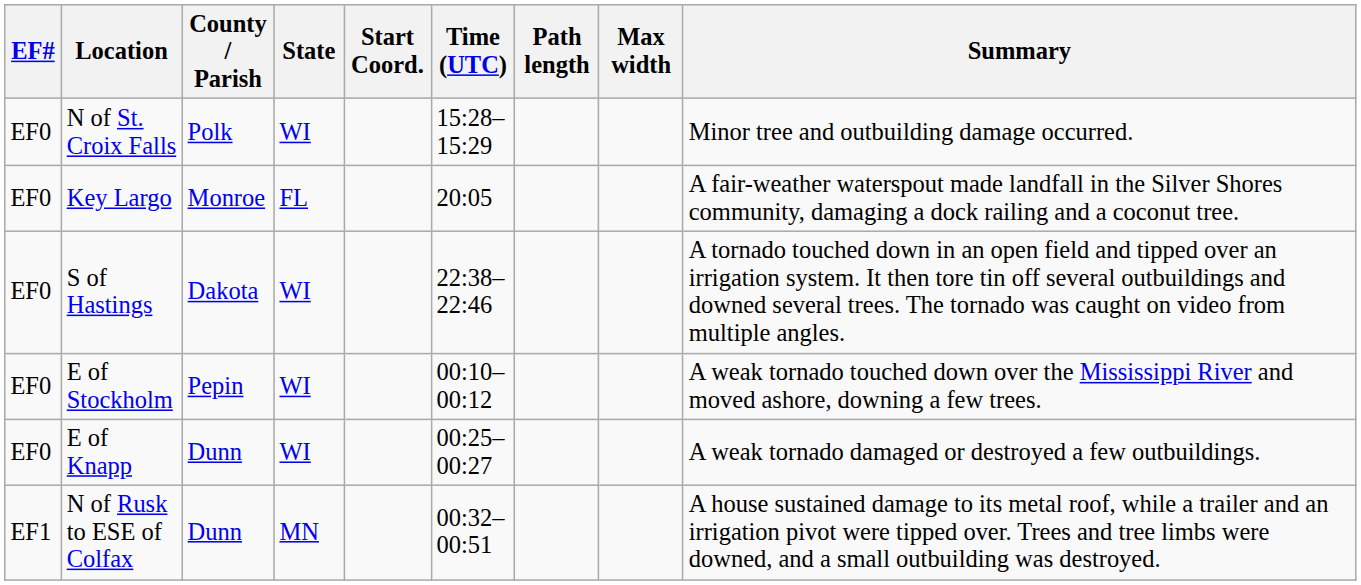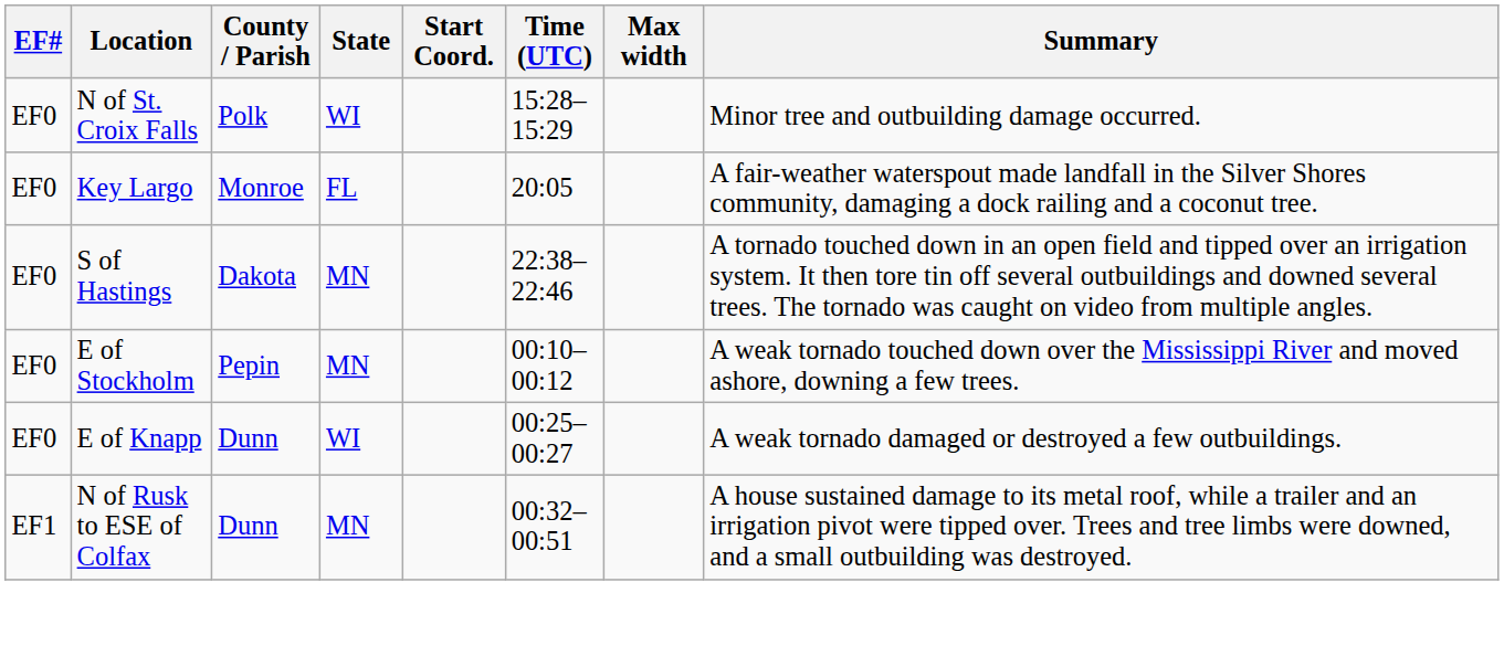- column: Path length
S of Hastings | State: WI -> MN
E of Stockholm | State: WI -> MN
